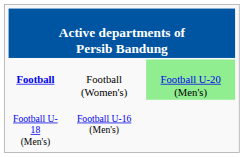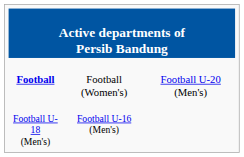Football | column 3: lightgreen background -> no background
